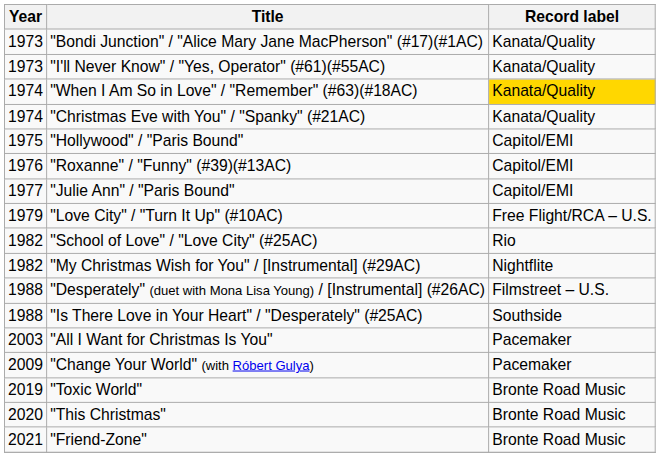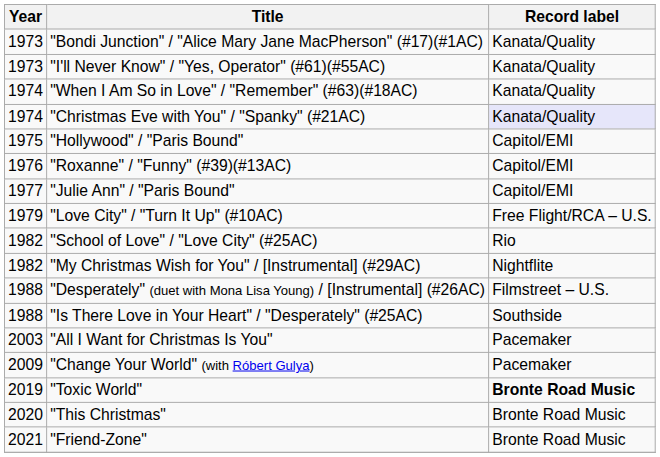"When I Am So in Love" / "Remember" (#63)(#18AC) | Record label: gold background -> no background
"Christmas Eve with You" / "Spanky" (#21AC) | Record label: no background -> lavender background
"Toxic World" | Record label: normal -> bold
